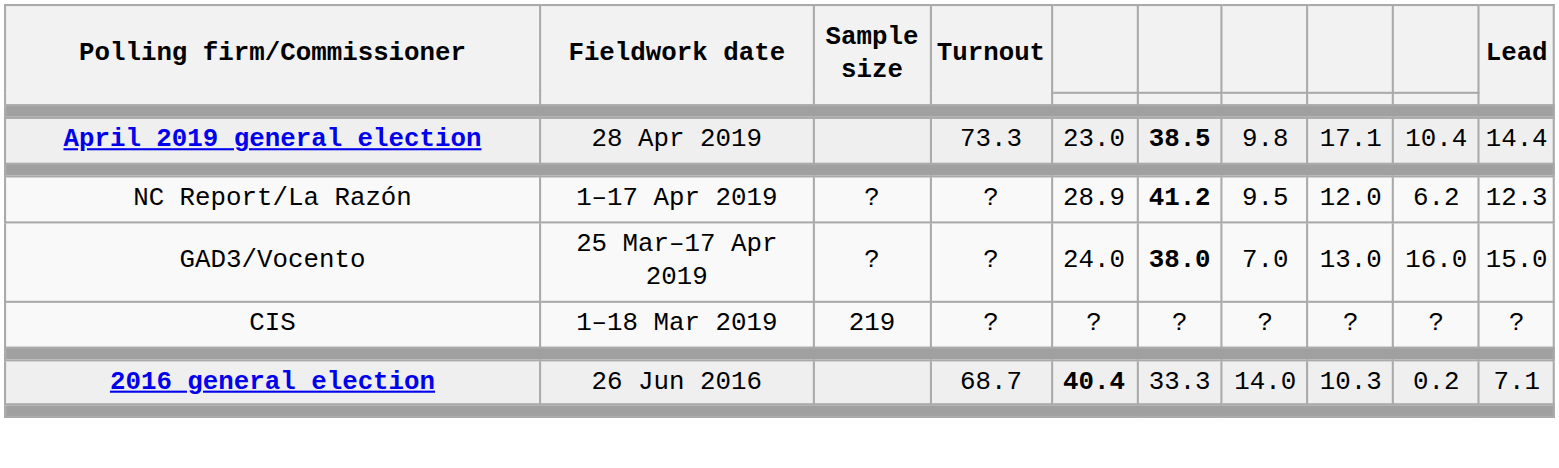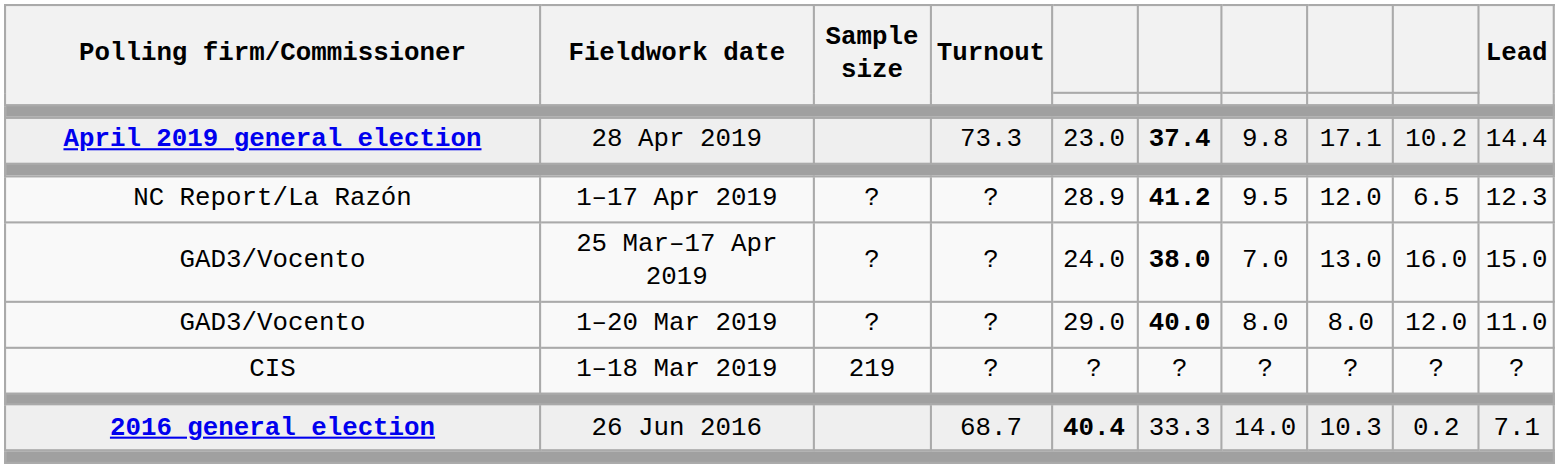28 Apr 2019 | column 6: 38.5 -> 37.4
28 Apr 2019 | column 9: 10.4 -> 10.2
1–17 Apr 2019 | column 9: 6.2 -> 6.5
+ row: GAD3/Vocento | 1–20 Mar 2019 | ? | ? | 29.0 | 40.0 | 8.0 | 8.0 | 12.0 | 11.0
